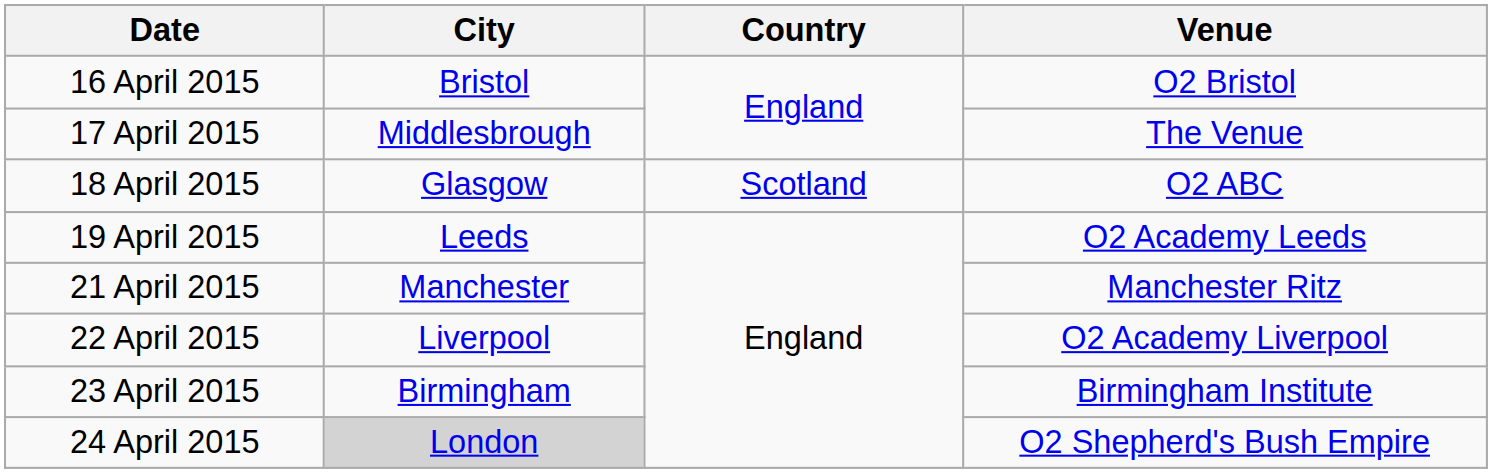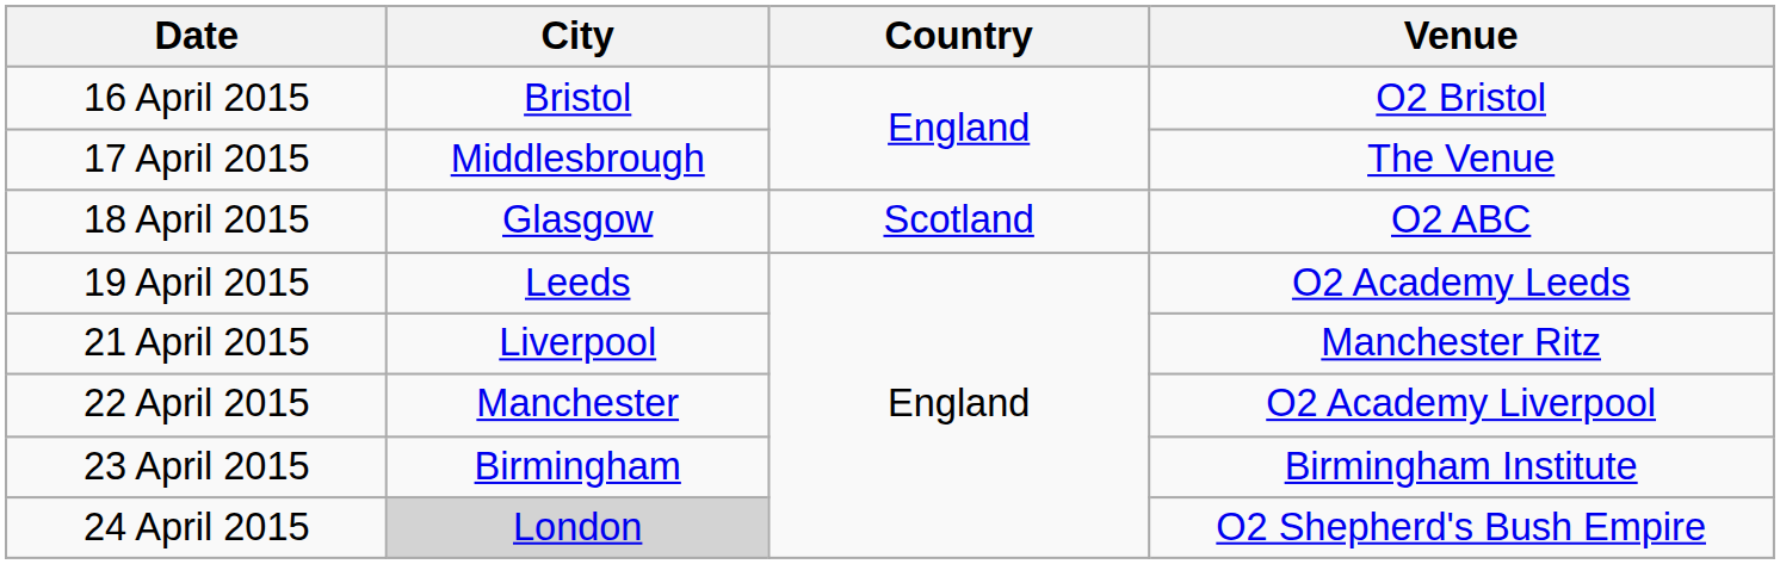21 April 2015 | City: Manchester -> Liverpool
22 April 2015 | City: Liverpool -> Manchester
